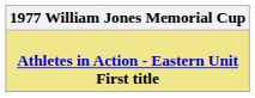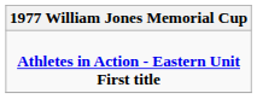row 2 | column 1: khaki background -> no background
